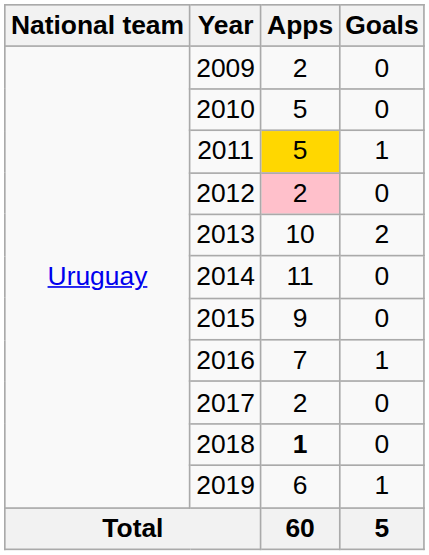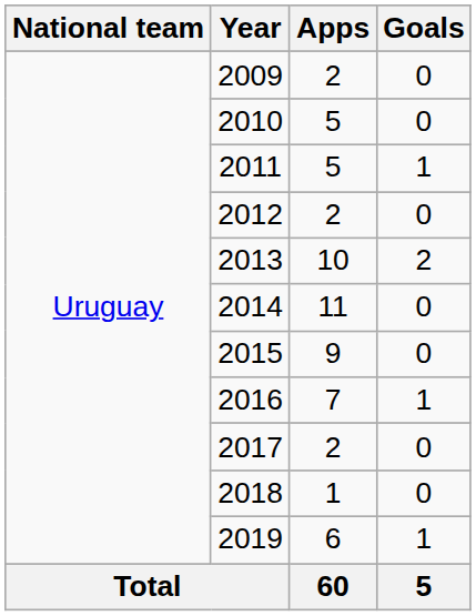2011 | Apps: gold background -> no background
2012 | Apps: pink background -> no background
2018 | Apps: bold -> normal
